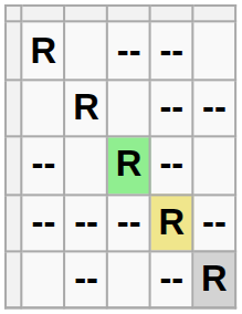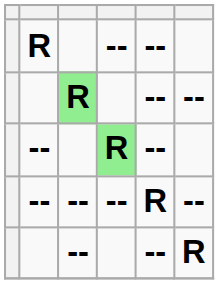row 3 | column 3: no background -> lightgreen background
row 5 | column 5: khaki background -> no background
row 6 | column 6: lightgrey background -> no background
